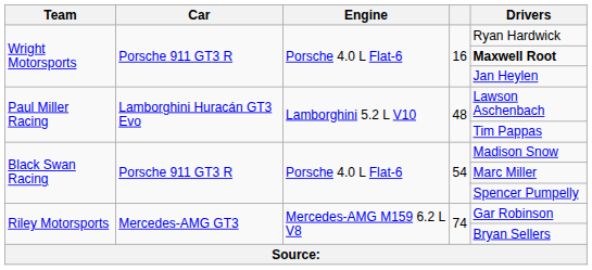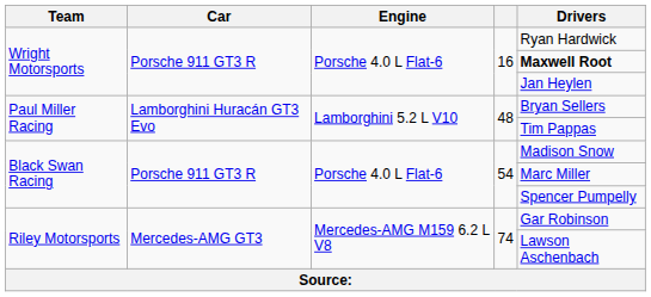row 5 | Drivers: Lawson Aschenbach -> Bryan Sellers
row 11 | Drivers: Bryan Sellers -> Lawson Aschenbach
